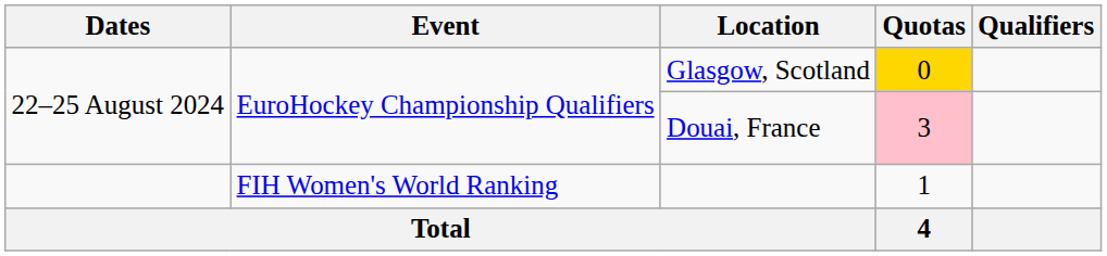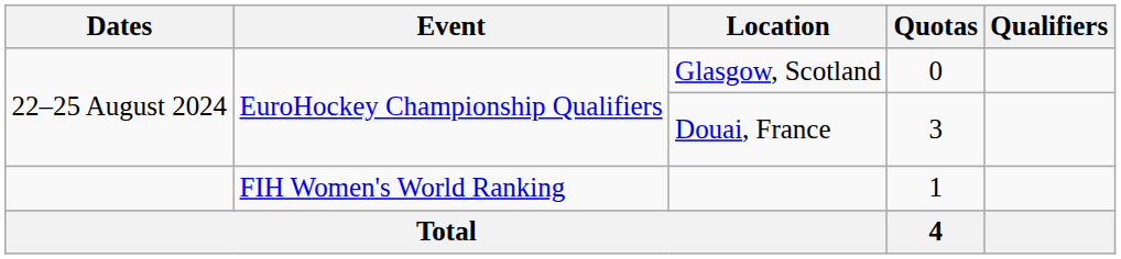Glasgow, Scotland | Quotas: gold background -> no background
Douai, France | Quotas: pink background -> no background
